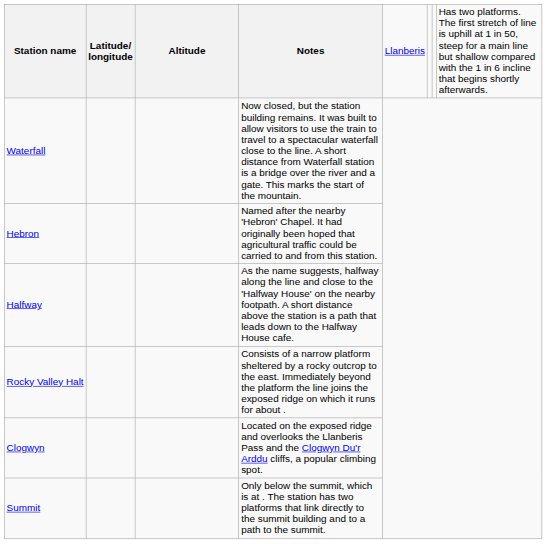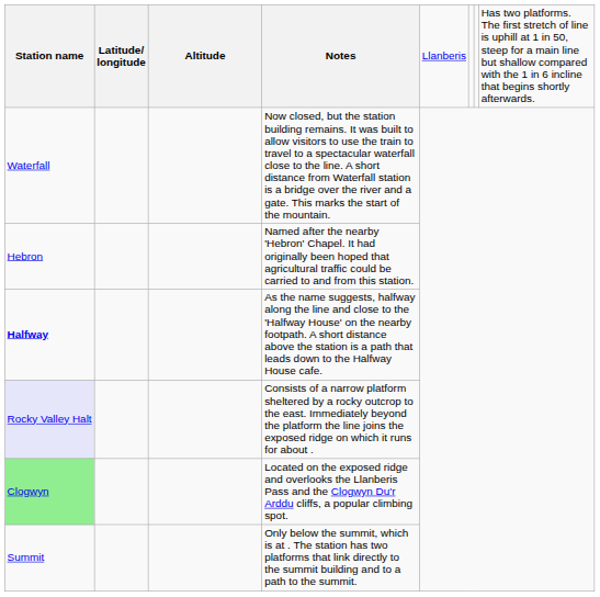Halfway | column 1: normal -> bold
Rocky Valley Halt | column 1: no background -> lavender background
Clogwyn | column 1: no background -> lightgreen background
